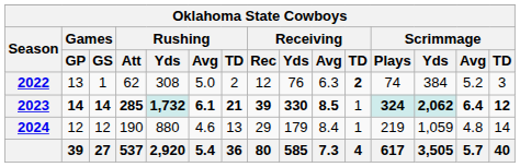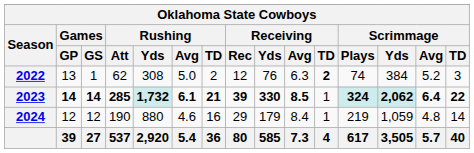2023 | Scrimmage / TD: 12 -> 22
2024 | Rushing / TD: 13 -> 16
